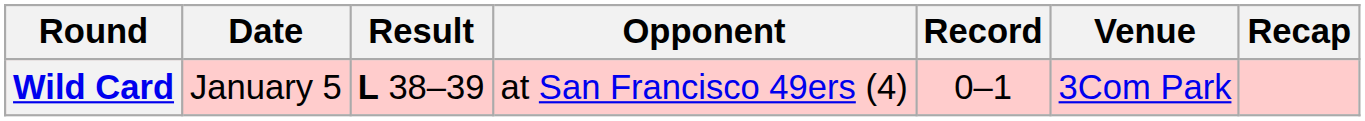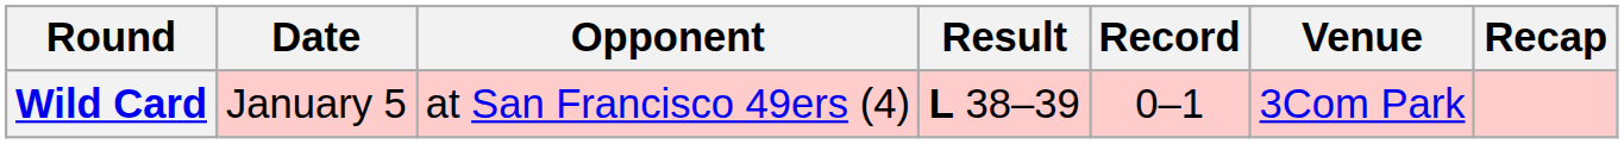columns swapped: Opponent <-> Result
